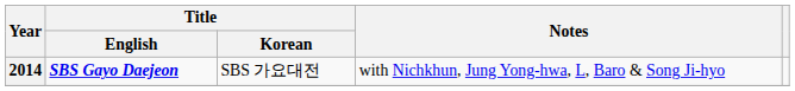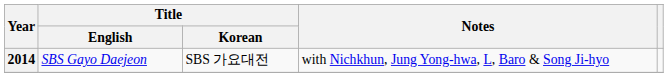2014 | Title / English: bold -> normal
